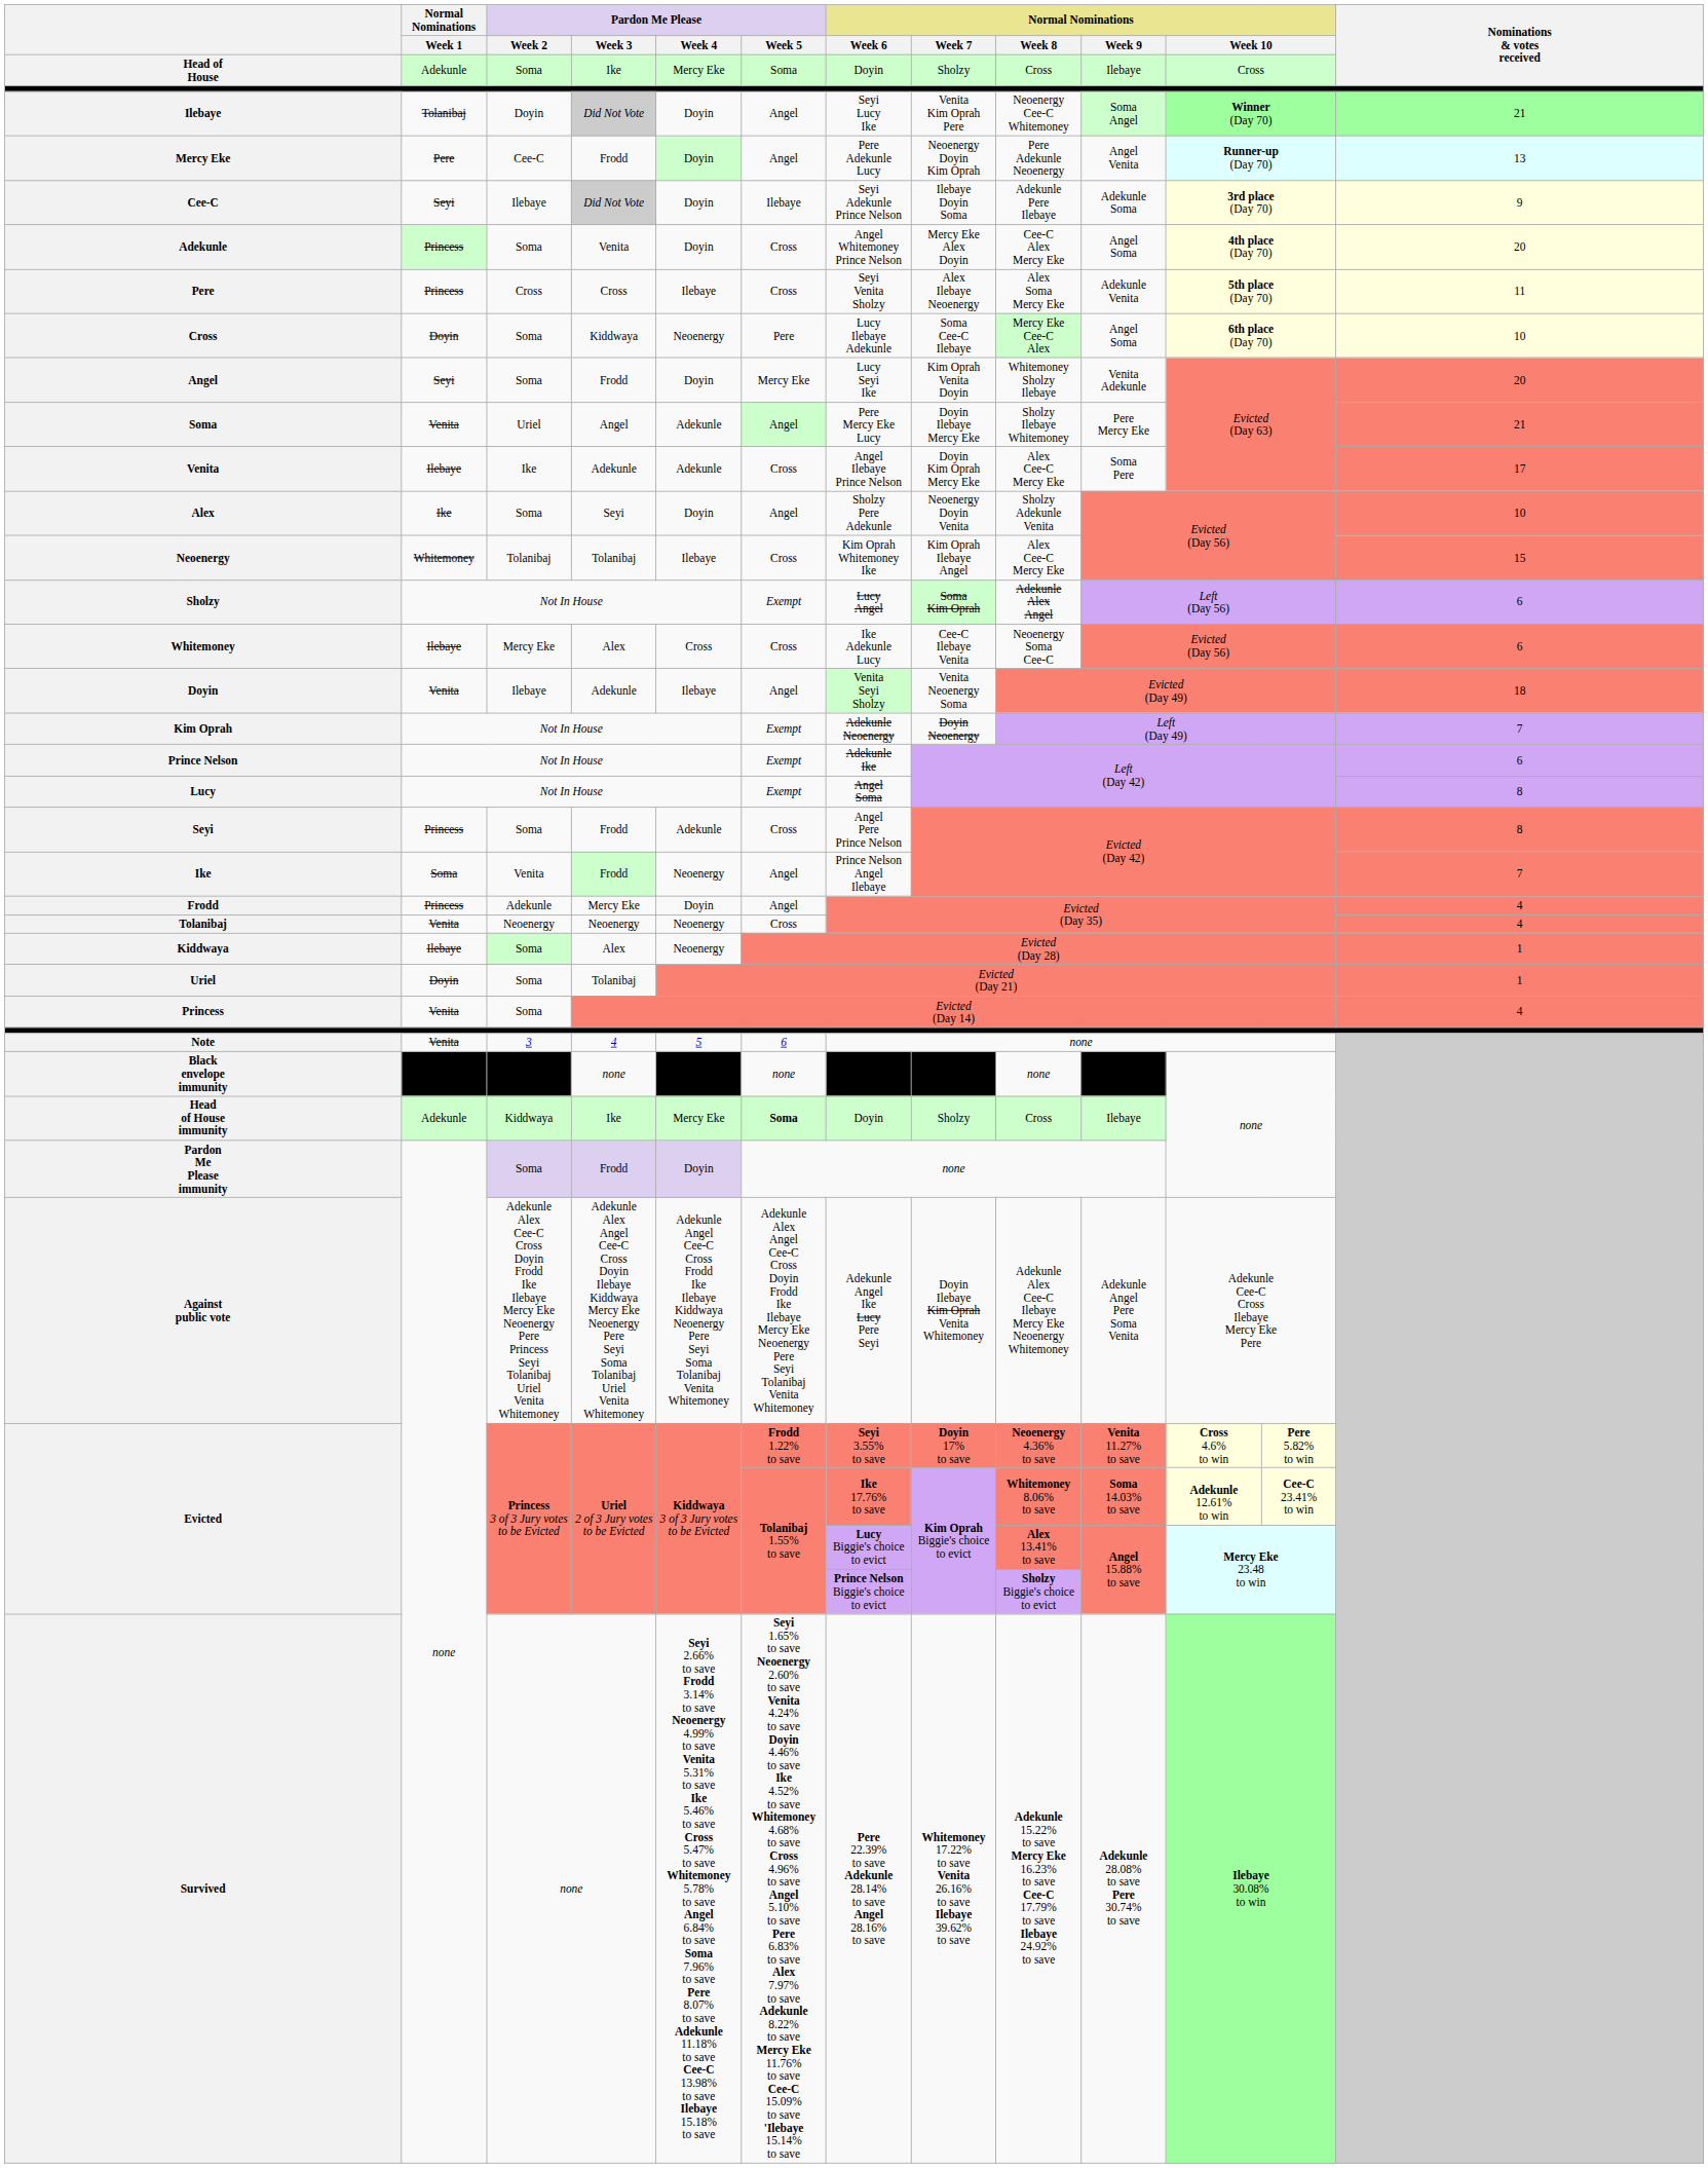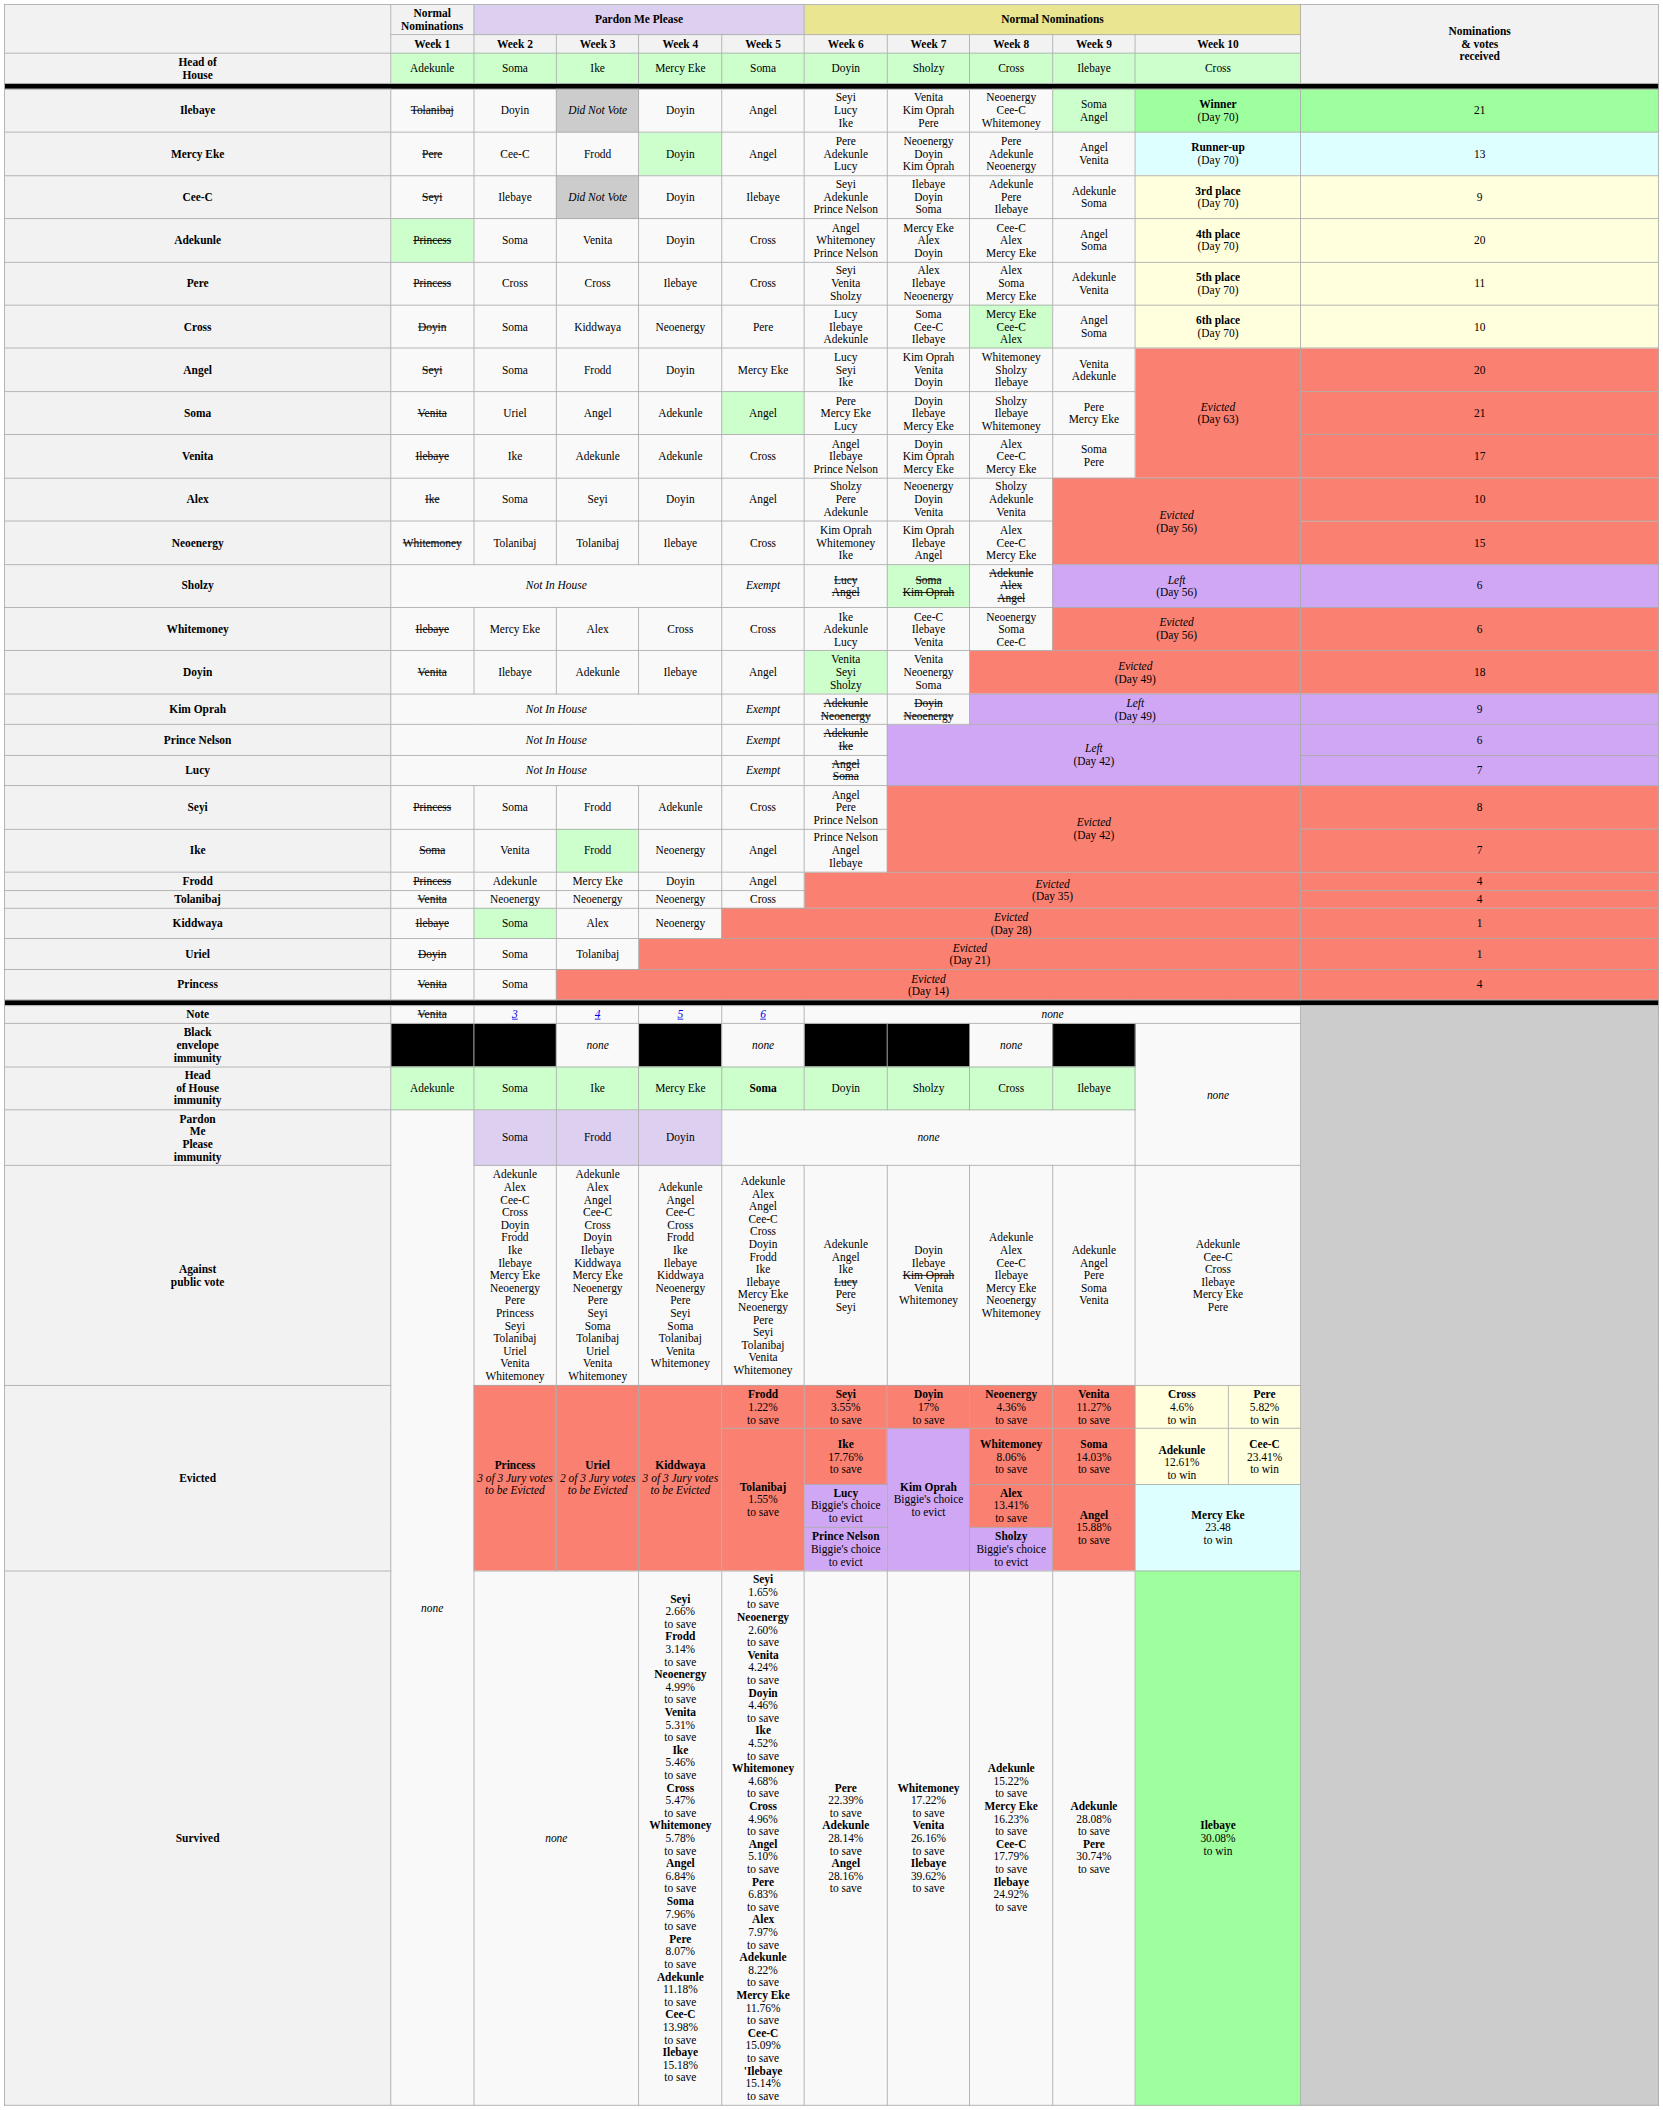Kim Oprah | Nominations & votes received: 7 -> 9
Lucy | Nominations & votes received: 8 -> 7
Head of House immunity | Pardon Me Please / Week 2: Kiddwaya -> Soma
